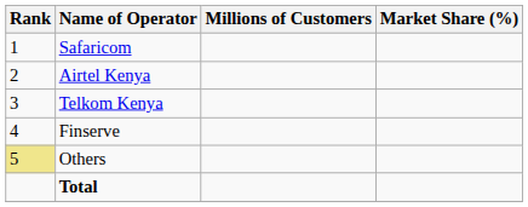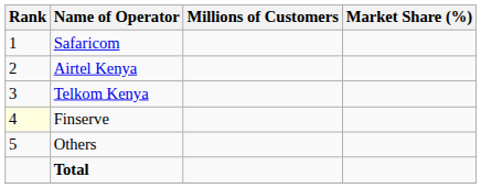Finserve | Rank: no background -> lightyellow background
Others | Rank: khaki background -> no background
